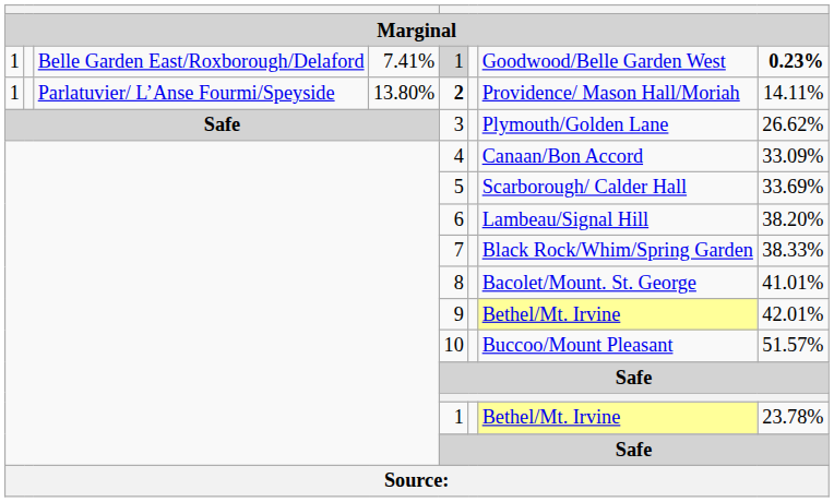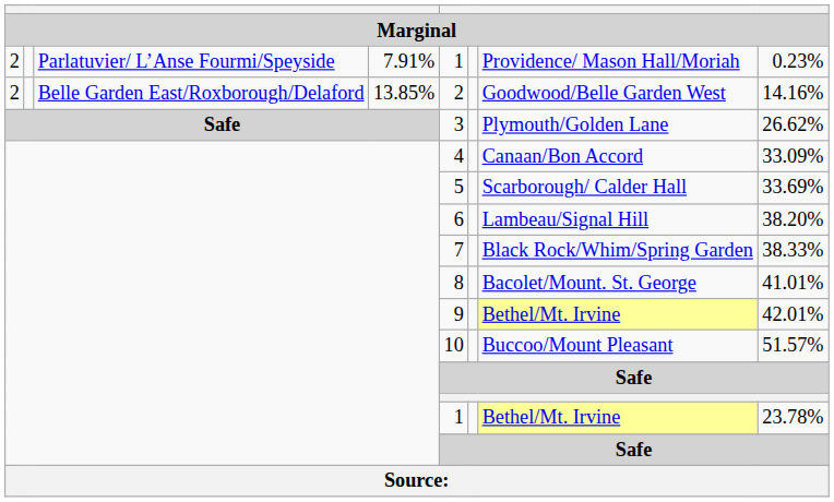row 3 | column 1: 1 -> 2
row 3 | column 3: Belle Garden East/Roxborough/Delaford -> Parlatuvier/ L’Anse Fourmi/Speyside
row 3 | column 4: 7.41% -> 7.91%
row 3 | column 5: lightgrey background -> no background
row 3 | column 7: Goodwood/Belle Garden West -> Providence/ Mason Hall/Moriah
row 3 | column 8: bold -> normal
row 4 | column 1: 1 -> 2
row 4 | column 3: Parlatuvier/ L’Anse Fourmi/Speyside -> Belle Garden East/Roxborough/Delaford
row 4 | column 4: 13.80% -> 13.85%
row 4 | column 5: bold -> normal
row 4 | column 7: Providence/ Mason Hall/Moriah -> Goodwood/Belle Garden West
row 4 | column 8: 14.11% -> 14.16%
